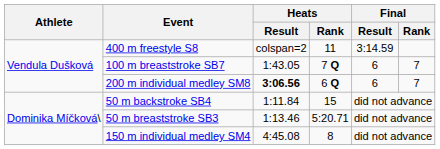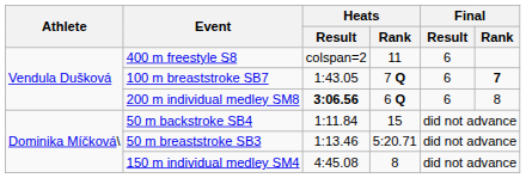400 m freestyle S8 | Final / Result: 3:14.59 -> 6
100 m breaststroke SB7 | Final / Rank: normal -> bold
200 m individual medley SM8 | Final / Rank: 7 -> 8
